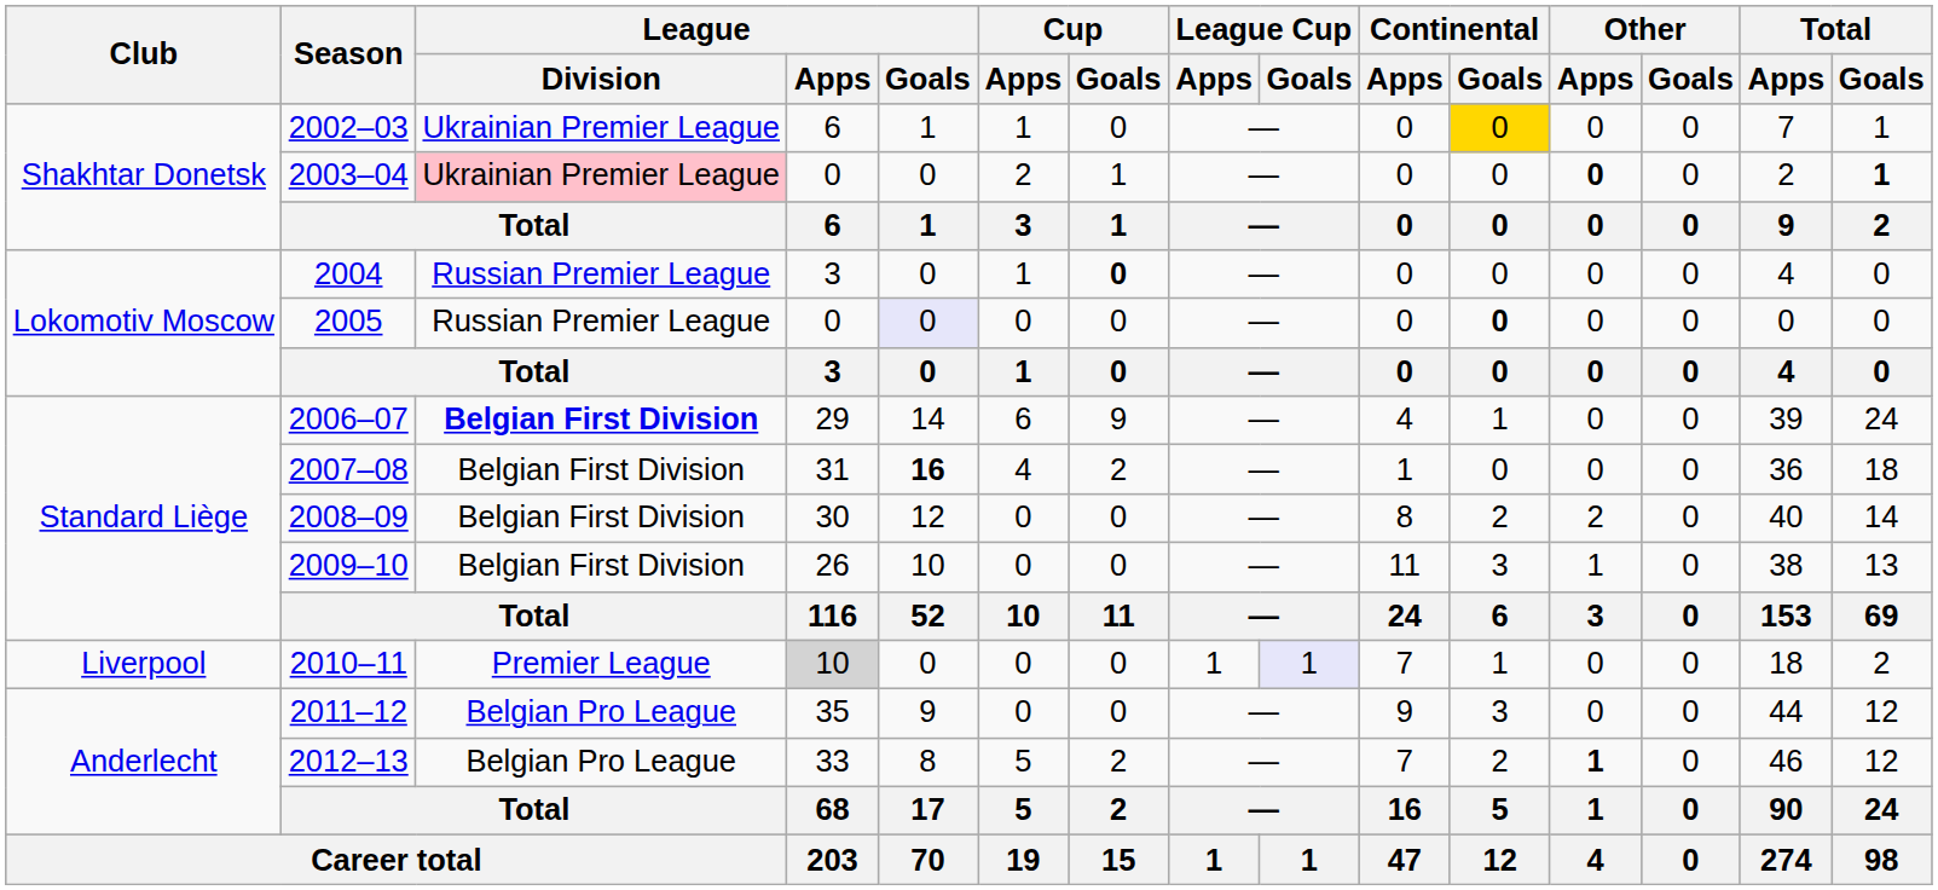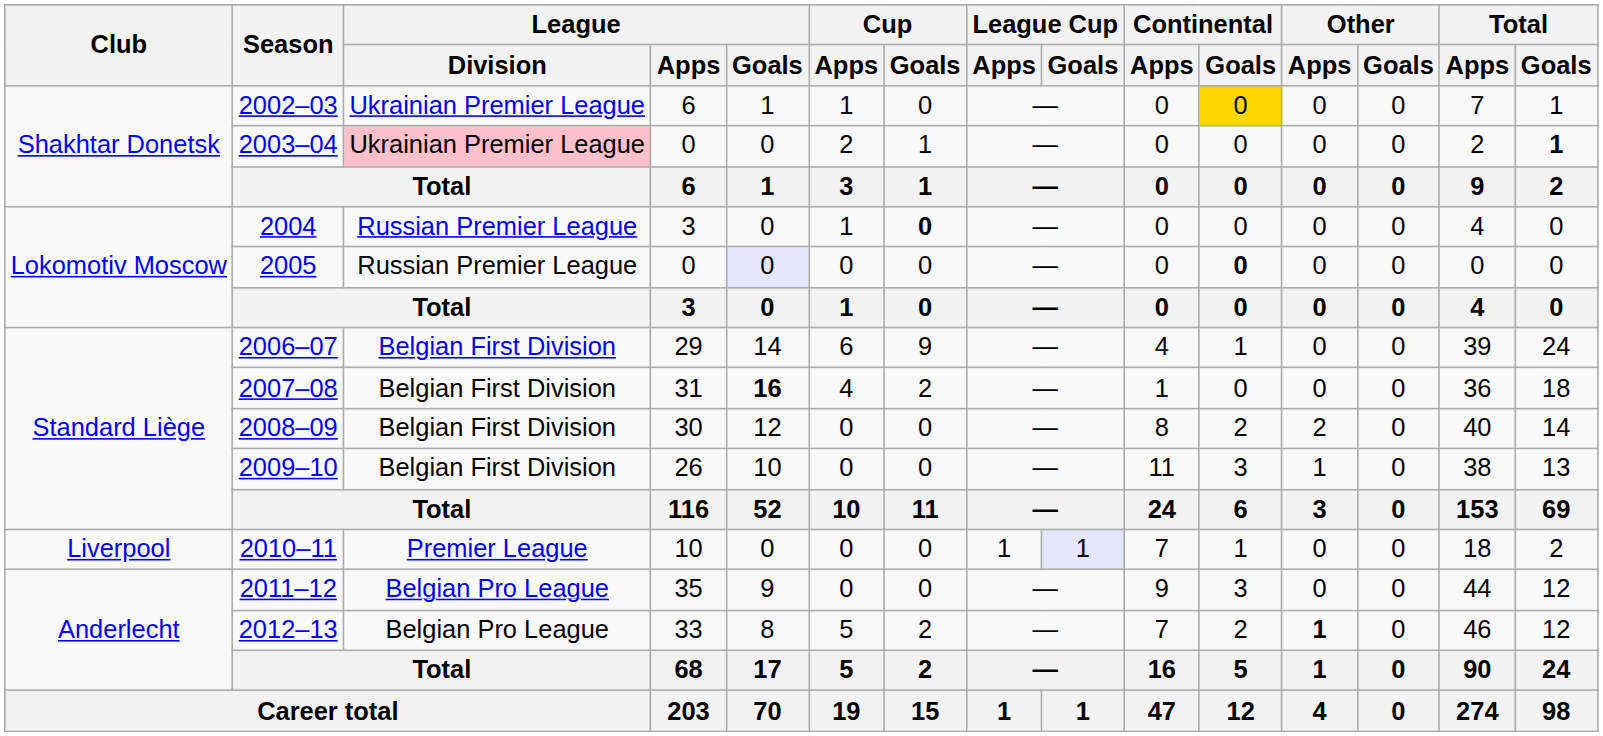2003–04 | Other / Apps: bold -> normal
2006–07 | League / Division: bold -> normal
2010–11 | League / Apps: lightgrey background -> no background
